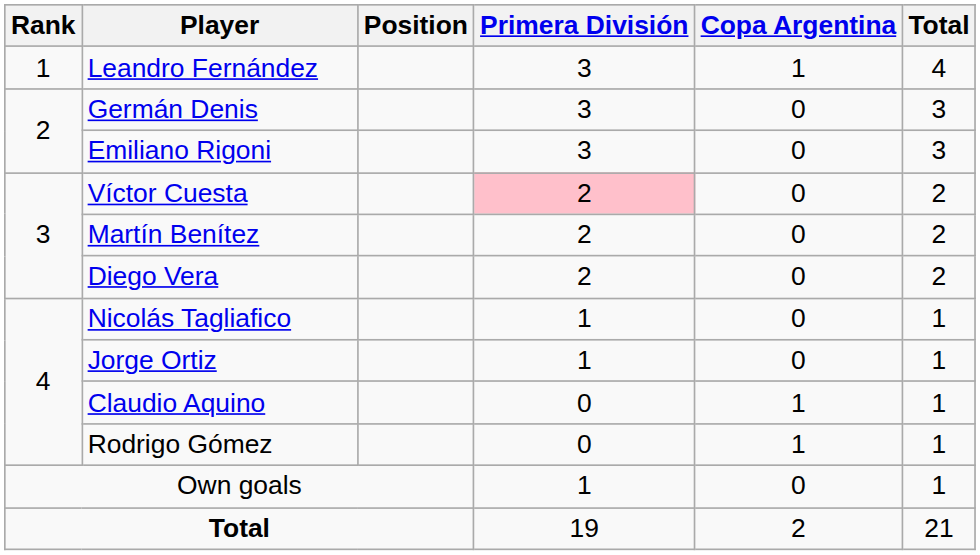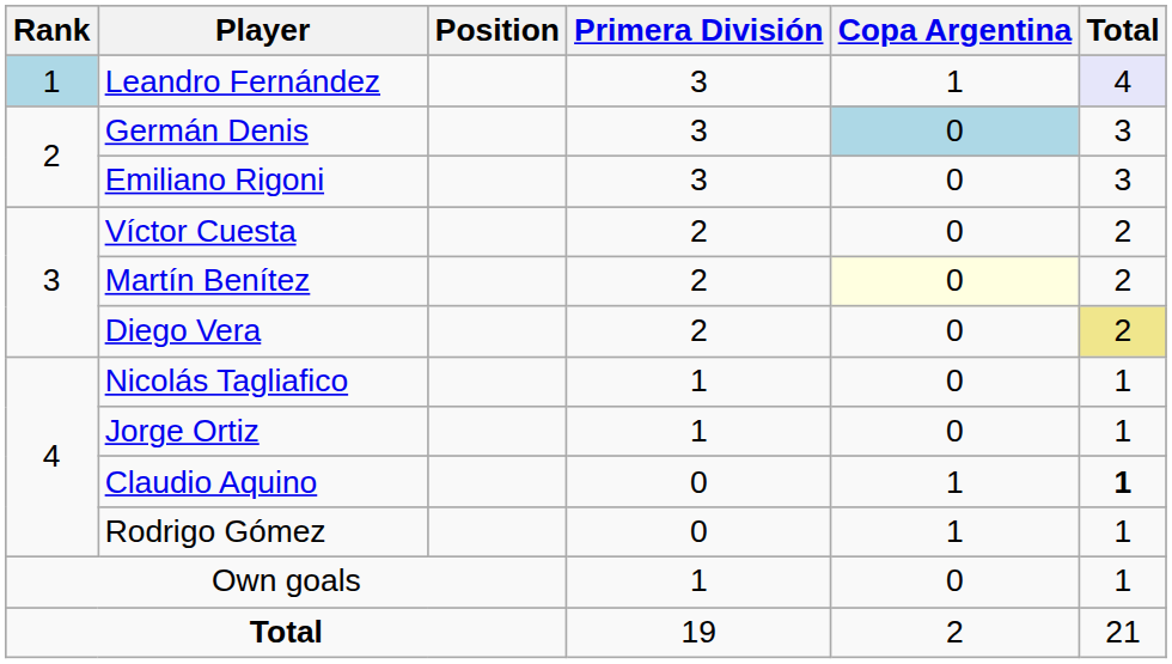Leandro Fernández | Rank: no background -> lightblue background
Leandro Fernández | Total: no background -> lavender background
Germán Denis | Copa Argentina: no background -> lightblue background
Víctor Cuesta | Primera División: pink background -> no background
Martín Benítez | Copa Argentina: no background -> lightyellow background
Diego Vera | Total: no background -> khaki background
Claudio Aquino | Total: normal -> bold
